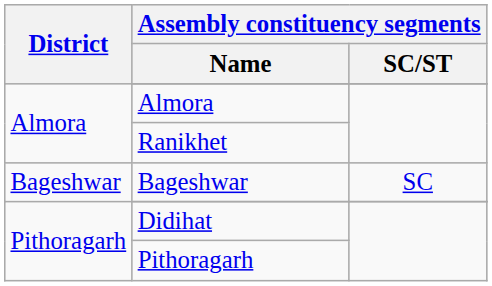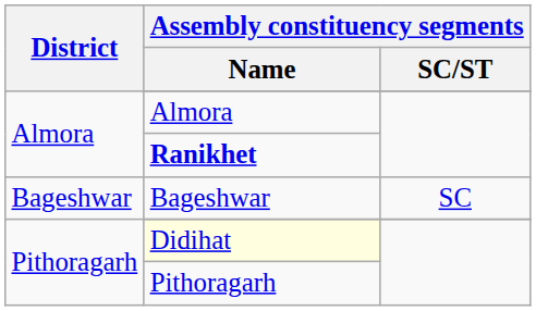Ranikhet | Assembly constituency segments / Name: normal -> bold
Didihat | Assembly constituency segments / Name: no background -> lightyellow background
